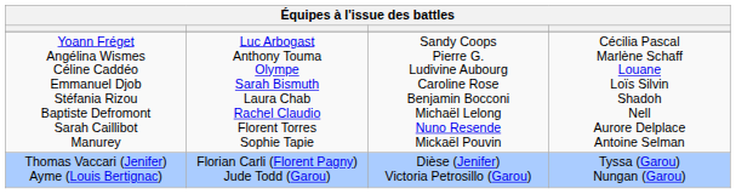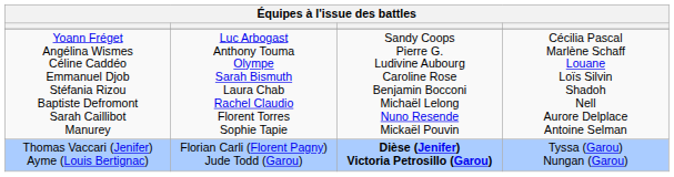Thomas Vaccari (Jenifer) Ayme (Louis Bertignac) | column 3: normal -> bold
